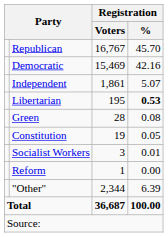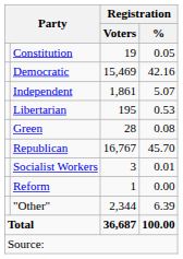rows swapped: Republican <-> Constitution
Libertarian | Registration / %: bold -> normal
